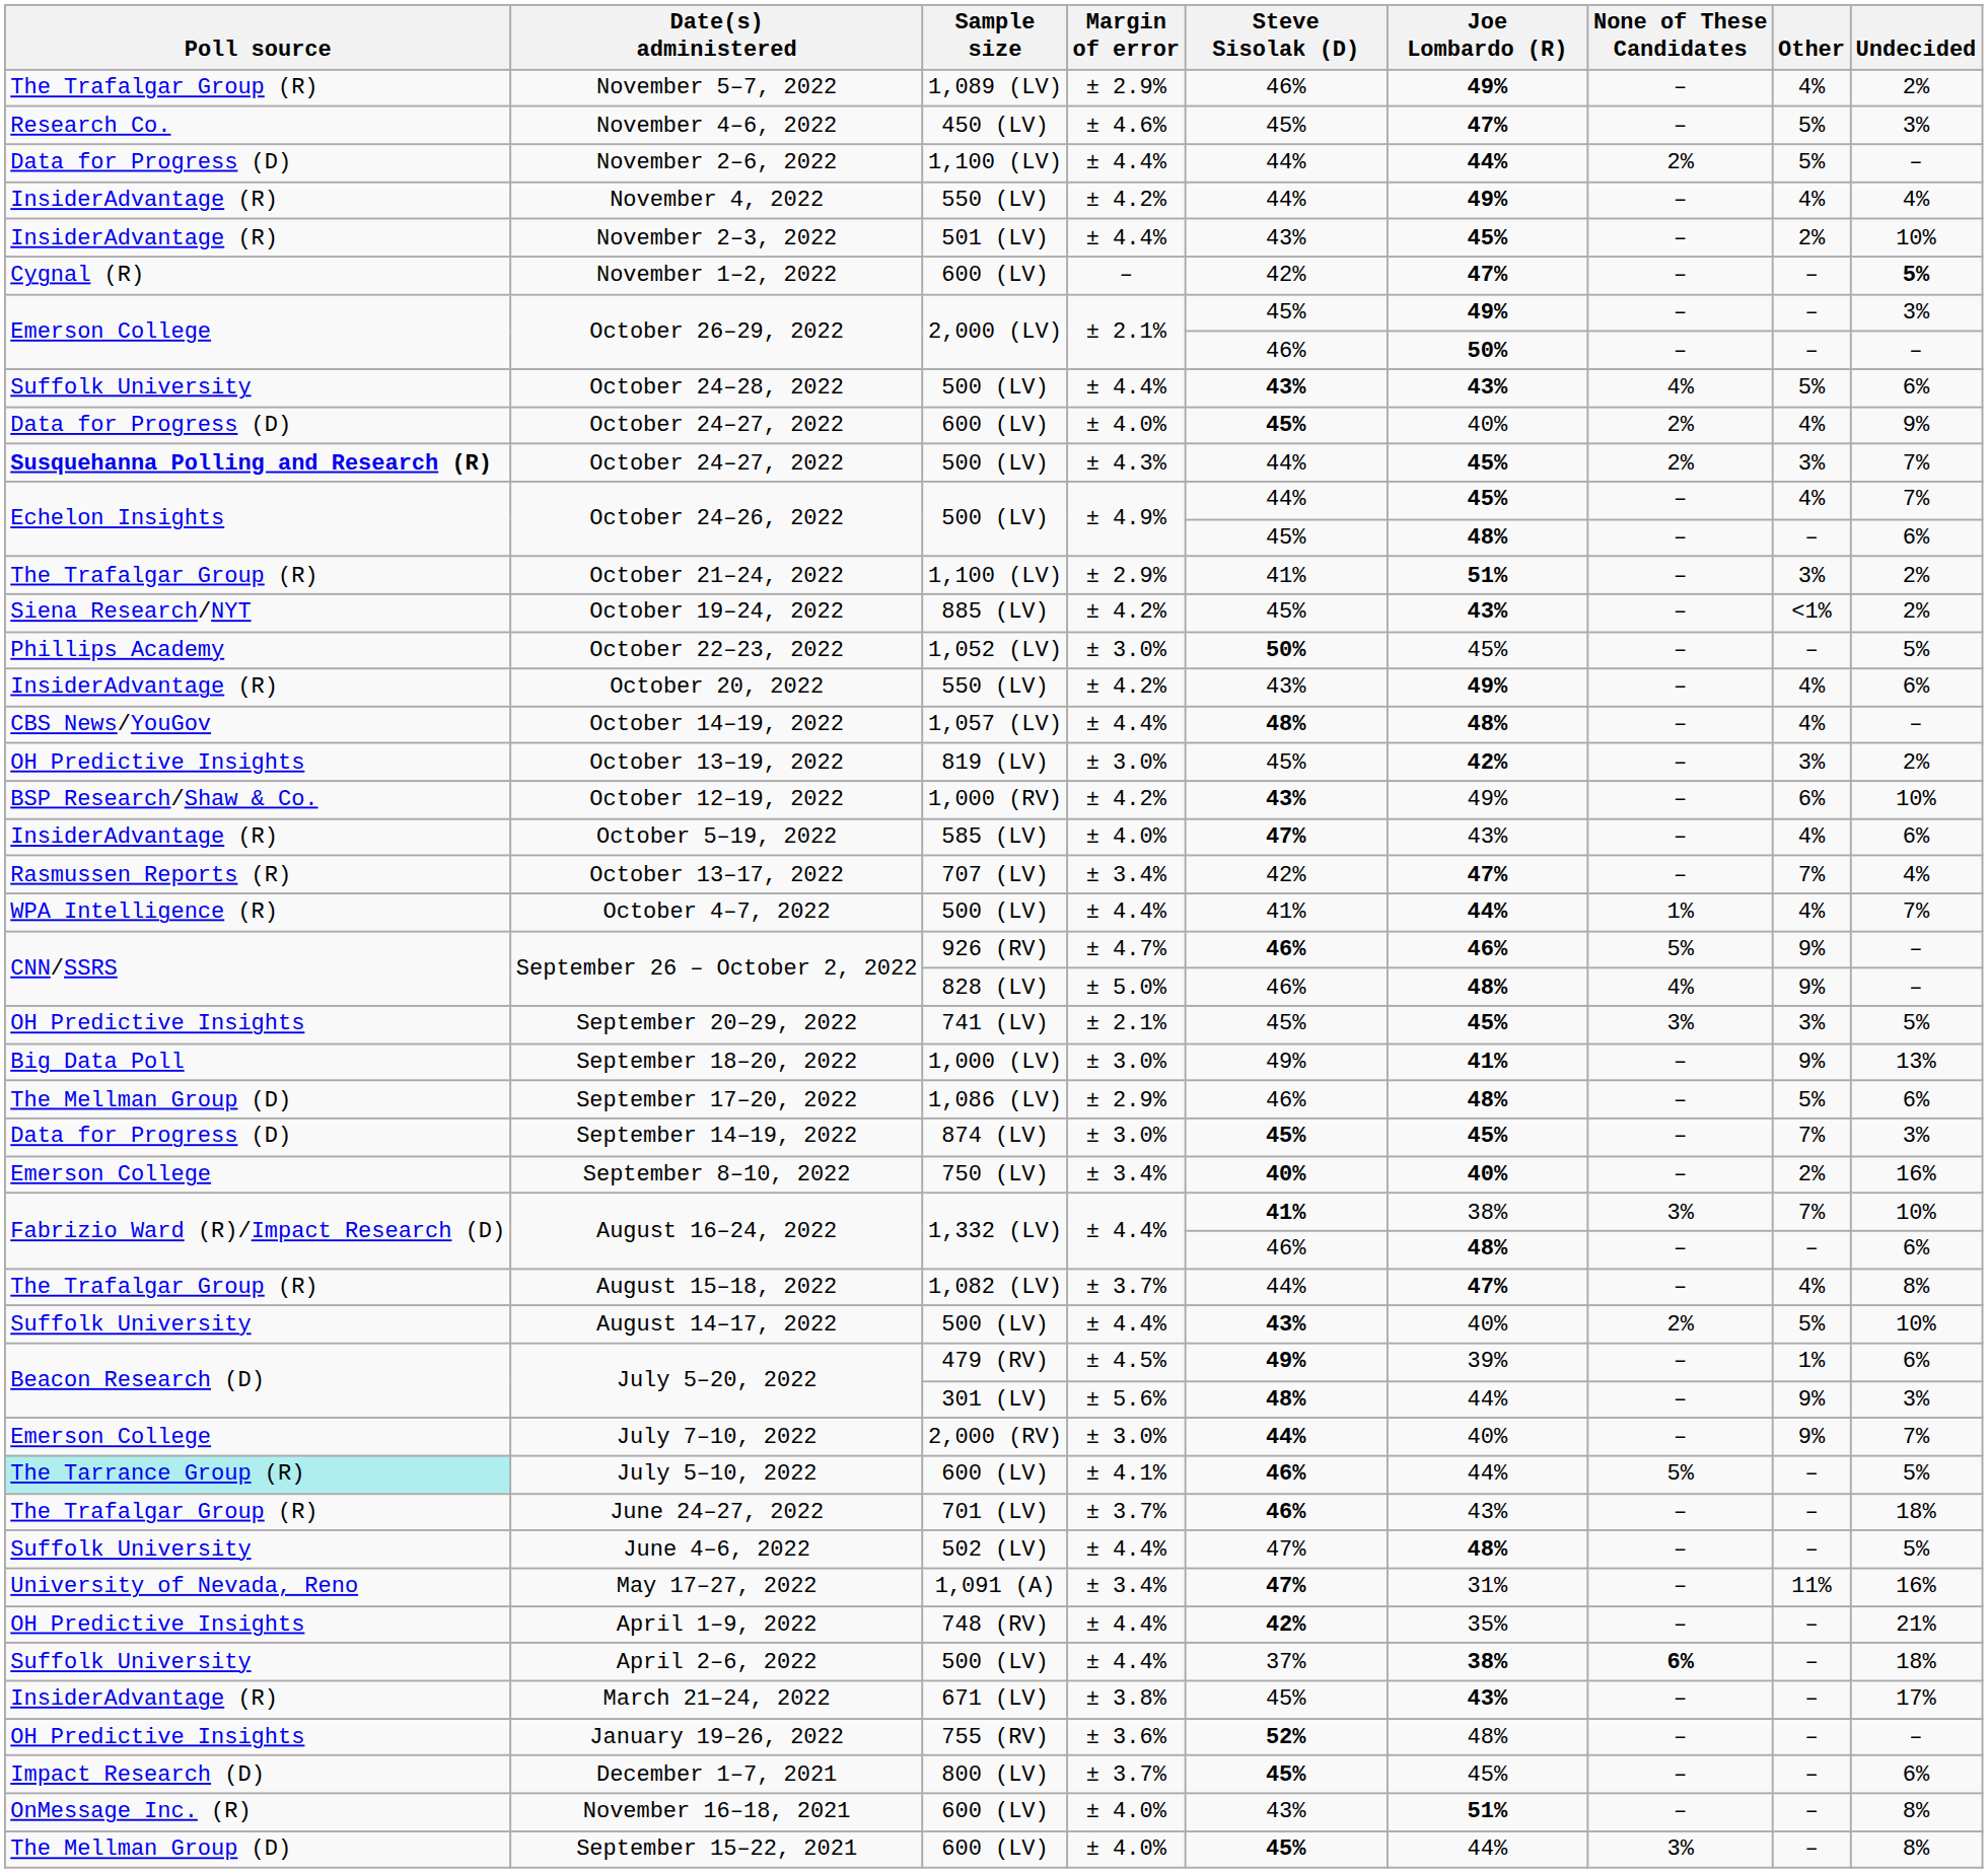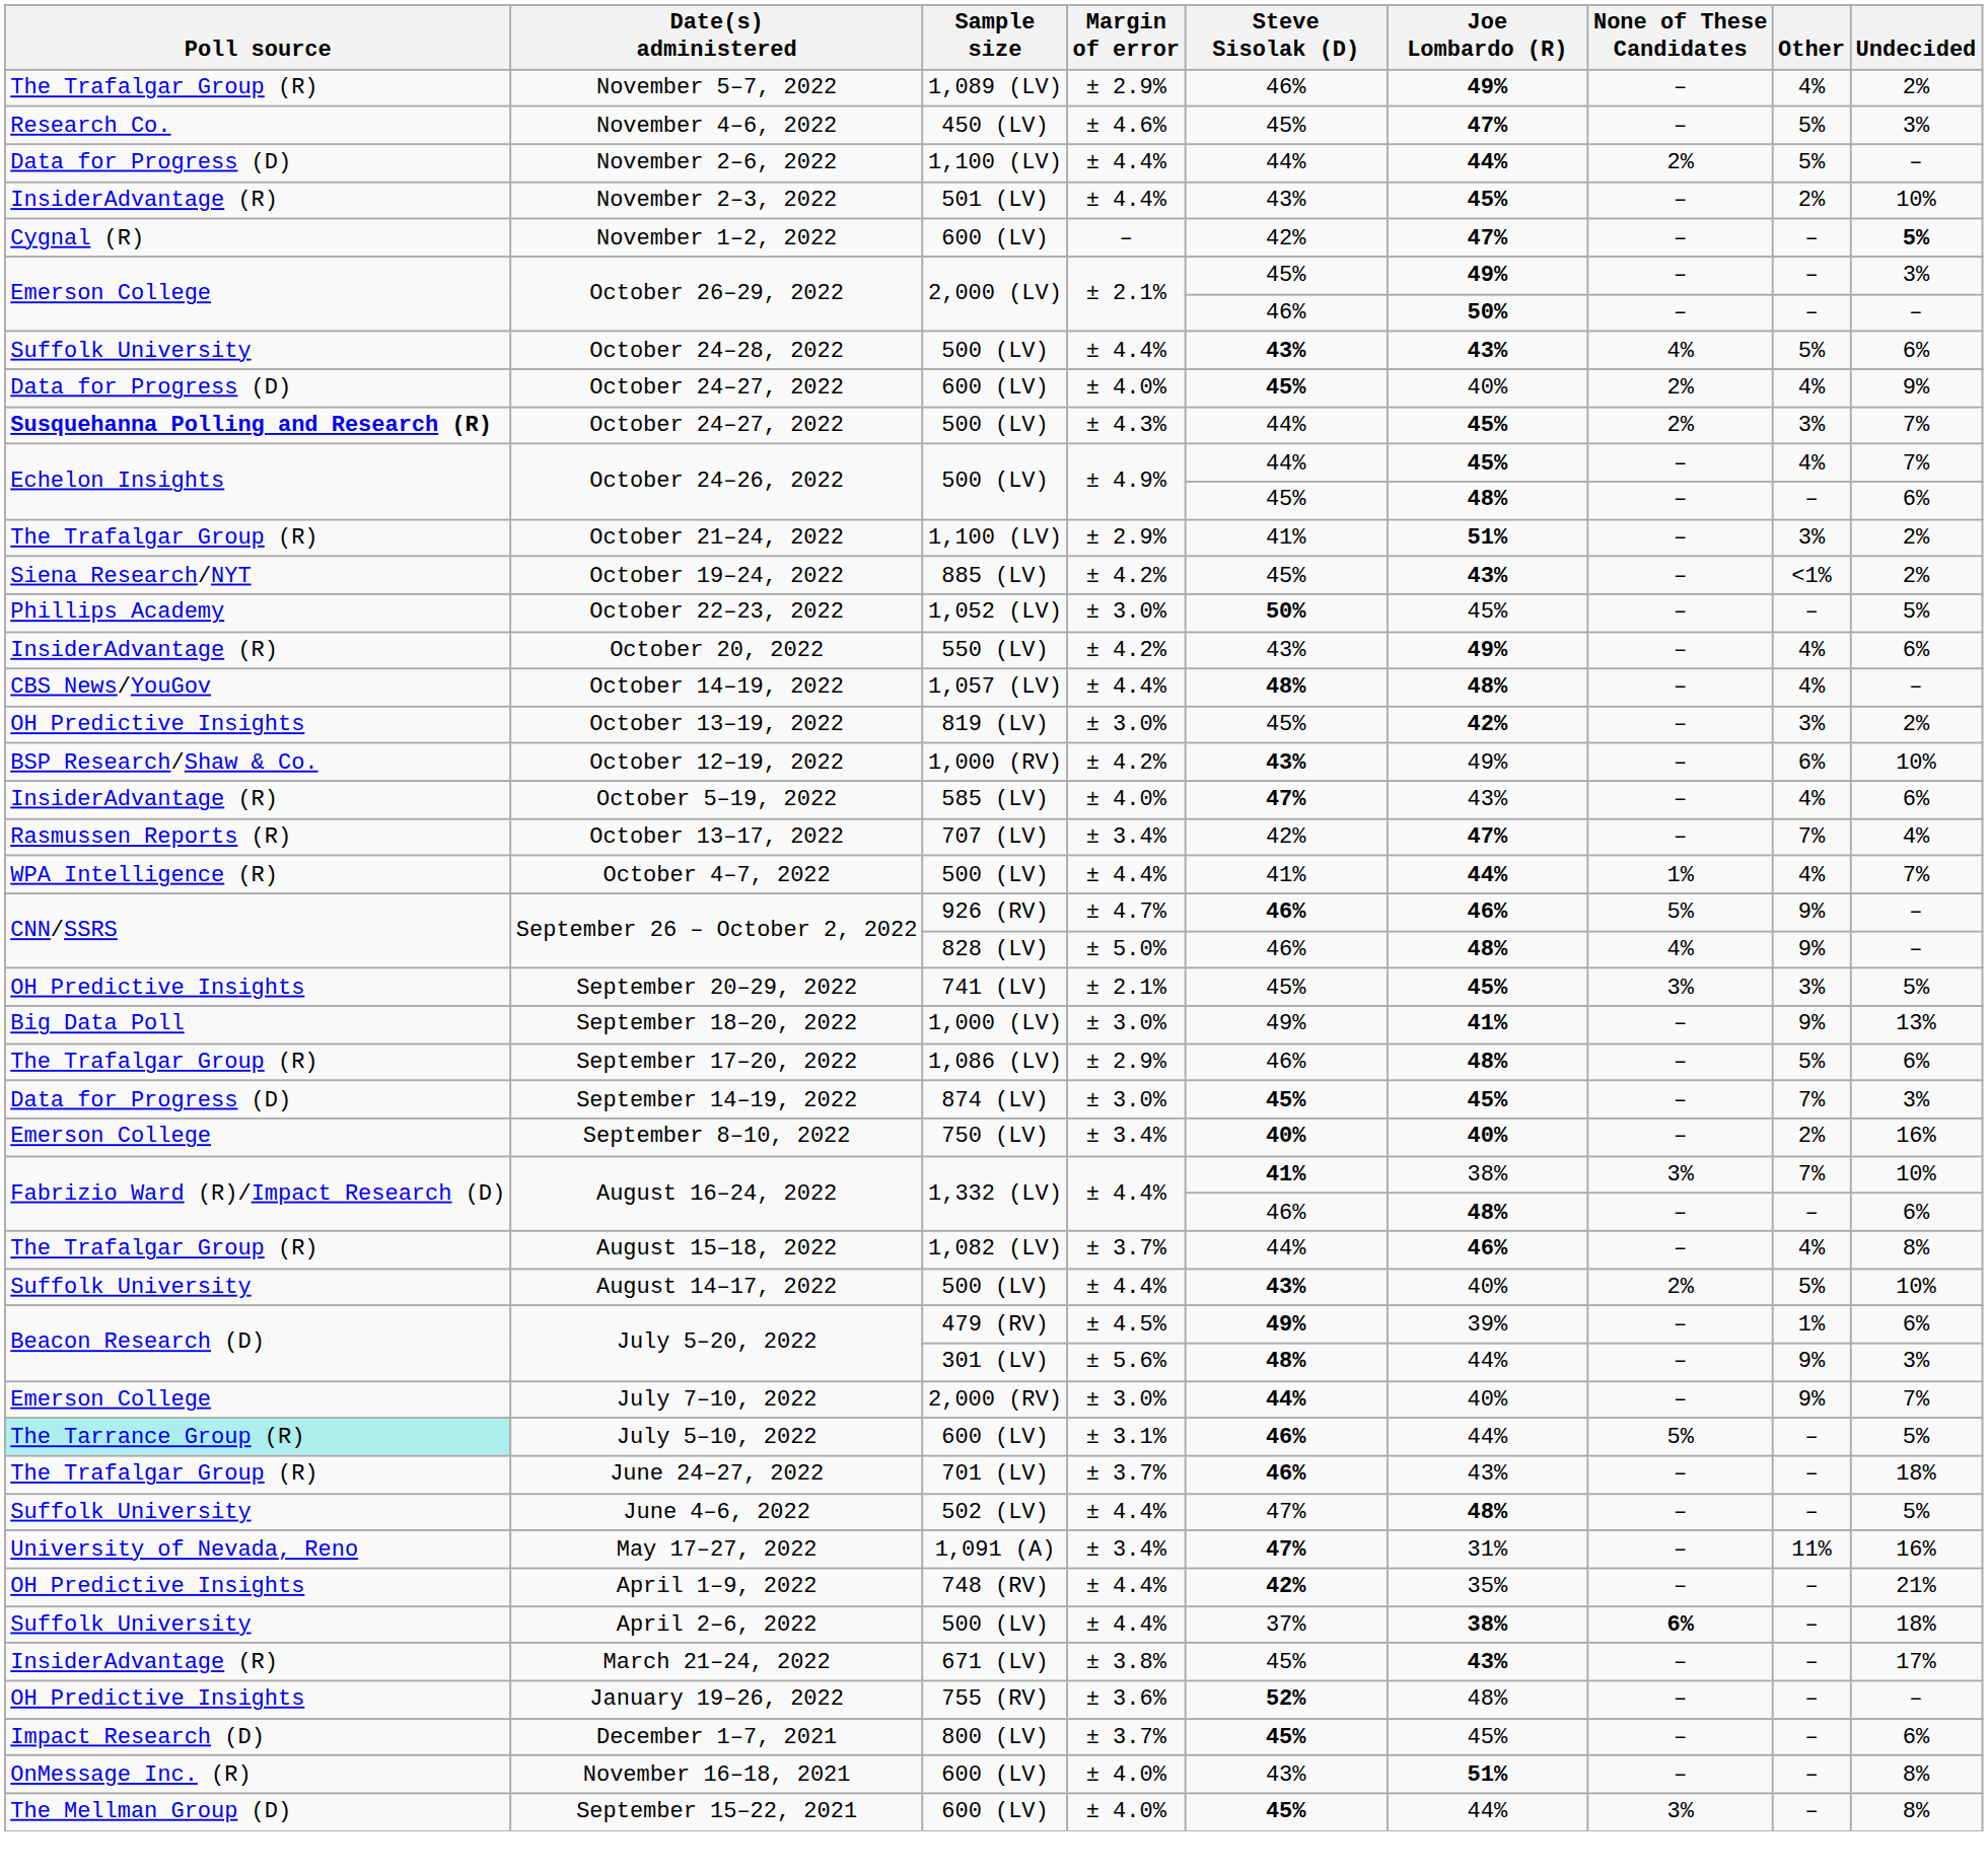- row: InsiderAdvantage (R) | November 4, 2022 | 550 (LV) | ± 4.2% | 44% | 49% | – | 4% | 4%
September 17–20, 2022 | Poll source: The Mellman Group (D) -> The Trafalgar Group (R)
August 15–18, 2022 | Joe Lombardo (R): 47% -> 46%
July 5–10, 2022 | Margin of error: ± 4.1% -> ± 3.1%
